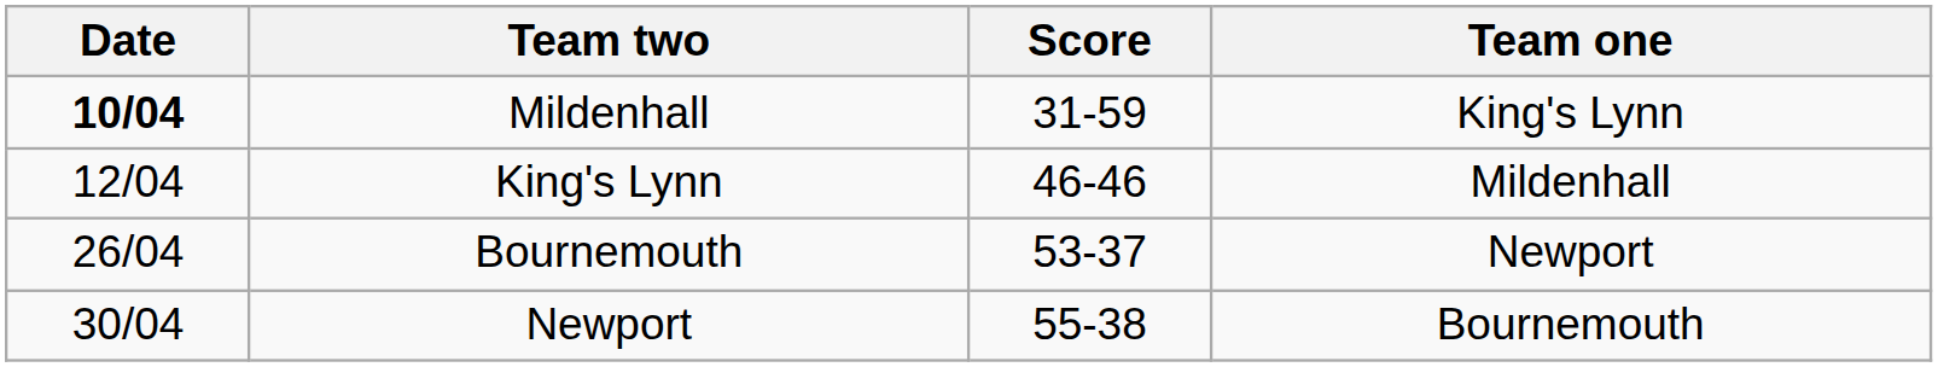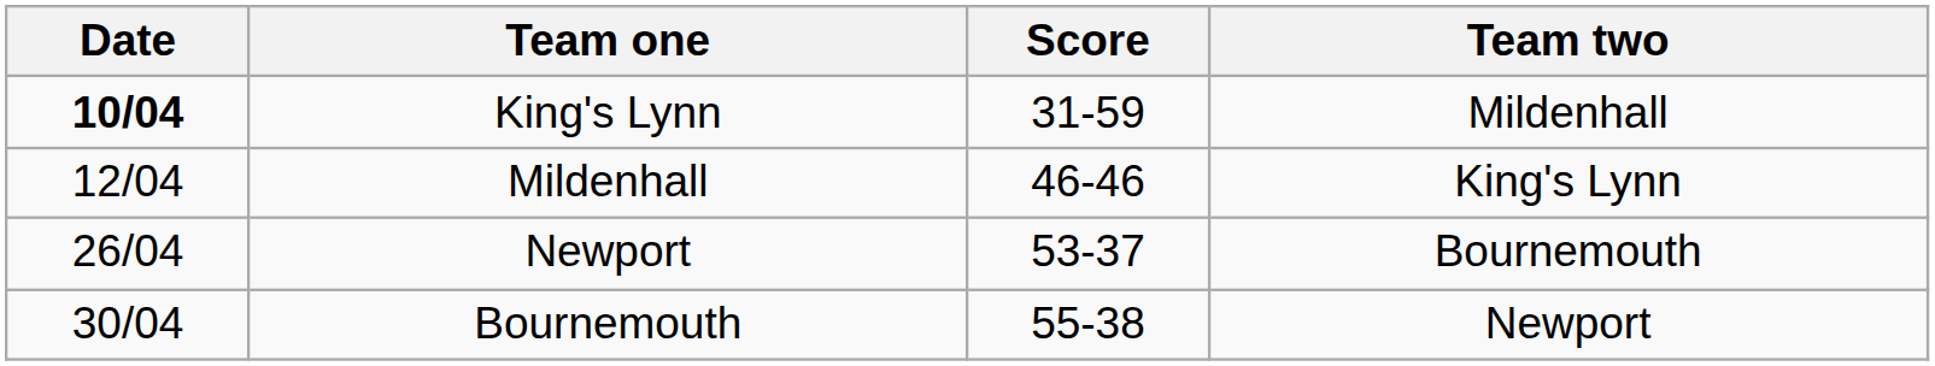columns swapped: Team one <-> Team two
